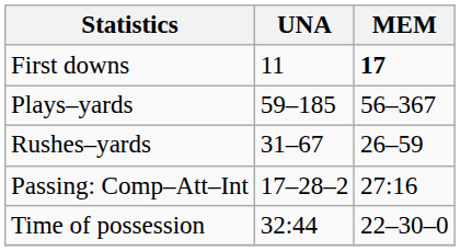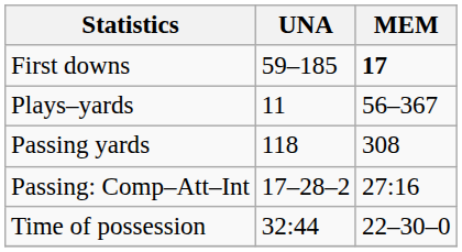First downs | UNA: 11 -> 59–185
Plays–yards | UNA: 59–185 -> 11
- row: Rushes–yards | 31–67 | 26–59
+ row: Passing yards | 118 | 308
